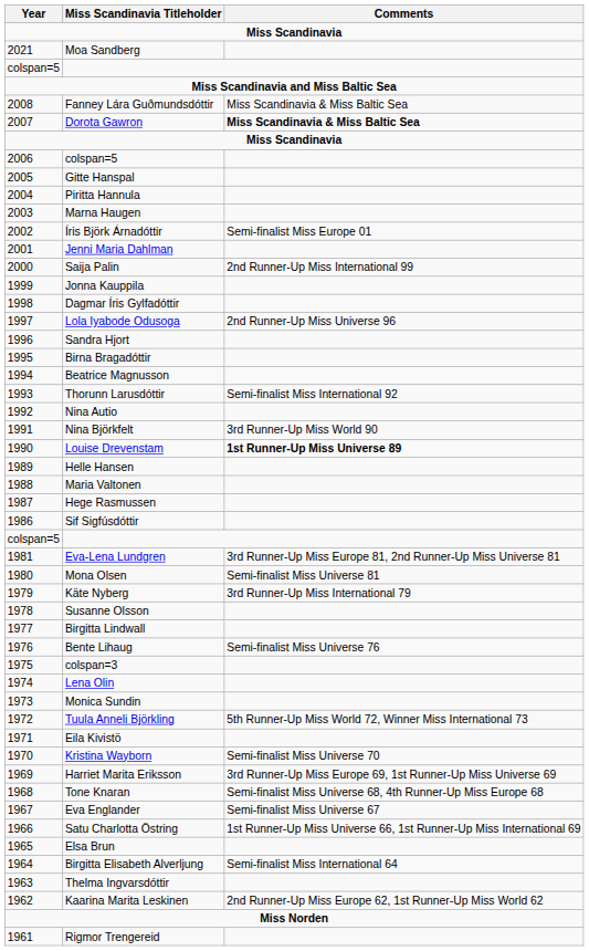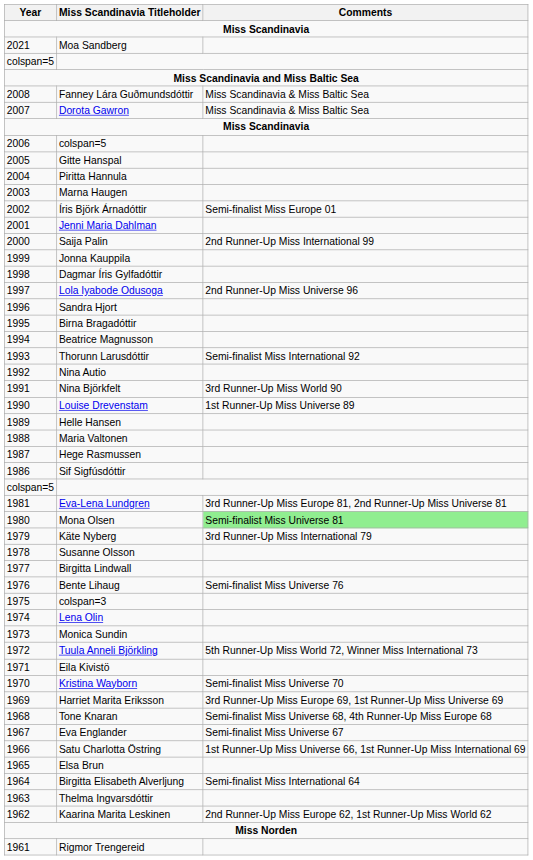Dorota Gawron | Comments: bold -> normal
Louise Drevenstam | Comments: bold -> normal
Mona Olsen | Comments: no background -> lightgreen background
